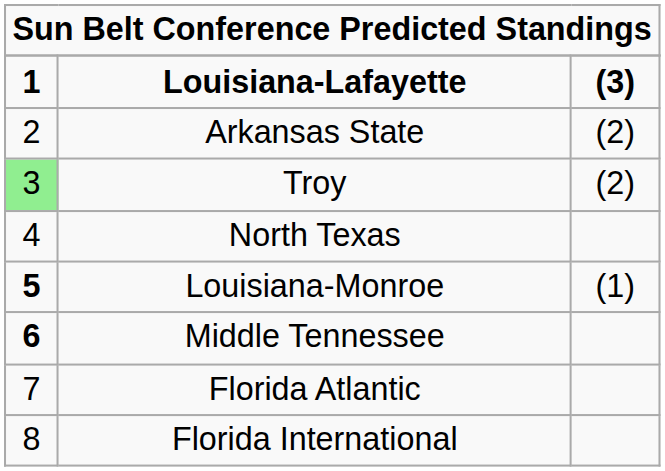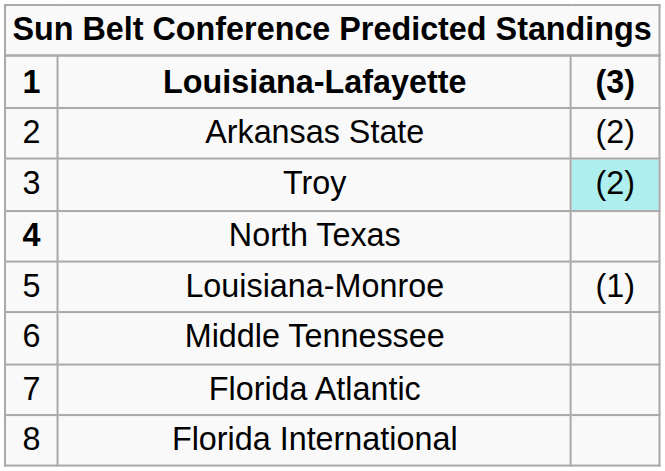Troy | column 1: lightgreen background -> no background
Troy | column 3: no background -> paleturquoise background
North Texas | column 1: normal -> bold
Louisiana-Monroe | column 1: bold -> normal
Middle Tennessee | column 1: bold -> normal
